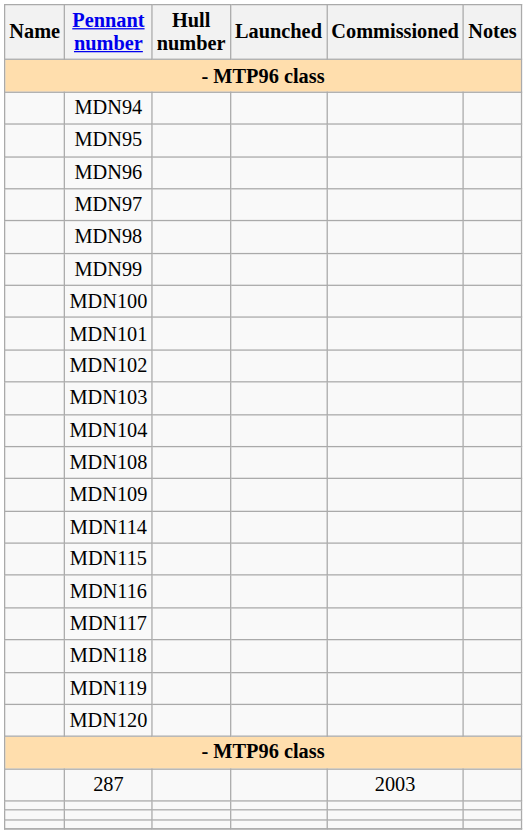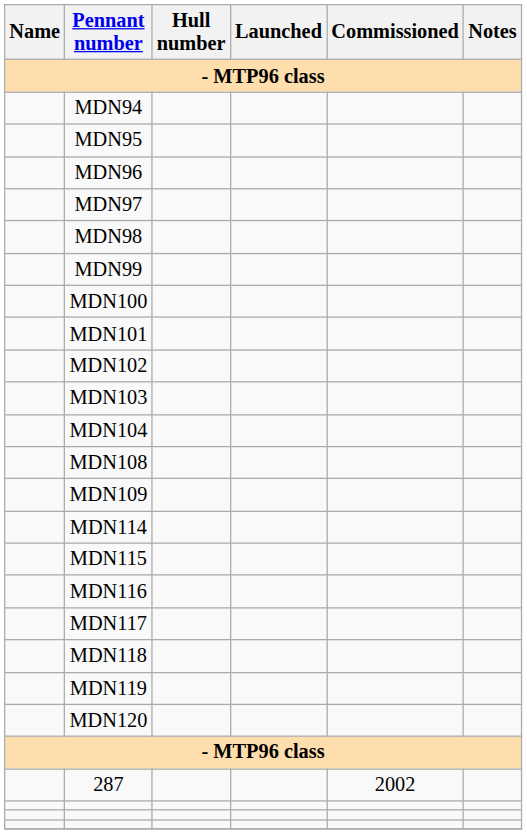287 | Commissioned: 2003 -> 2002
